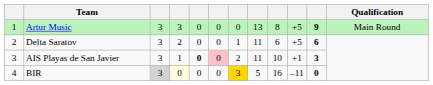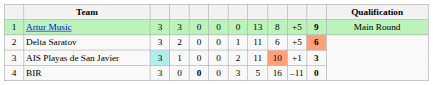Delta Saratov | column 11: no background -> lightsalmon background
AIS Playas de San Javier | column 3: no background -> paleturquoise background
AIS Playas de San Javier | column 5: bold -> normal
AIS Playas de San Javier | column 6: pink background -> no background
AIS Playas de San Javier | column 9: no background -> lightsalmon background
BIR | column 3: lightgrey background -> no background
BIR | column 4: lightyellow background -> no background
BIR | column 5: normal -> bold
BIR | column 7: gold background -> no background
